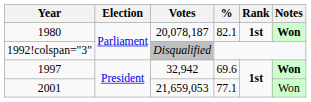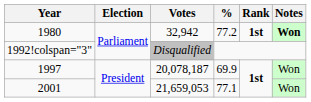1980 | Votes: 20,078,187 -> 32,942
1980 | %: 82.1 -> 77.2
1997 | Votes: 32,942 -> 20,078,187
1997 | %: 69.6 -> 69.9
1997 | Notes: bold -> normal
